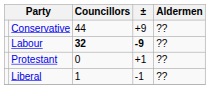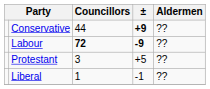Conservative | ±: normal -> bold
Labour | Councillors: 32 -> 72
Protestant | Councillors: 0 -> 3
Protestant | ±: +1 -> +5
